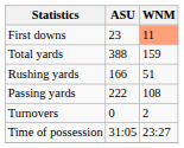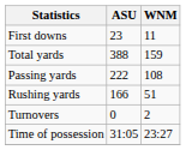First downs | WNM: lightsalmon background -> no background
rows swapped: Rushing yards <-> Passing yards
